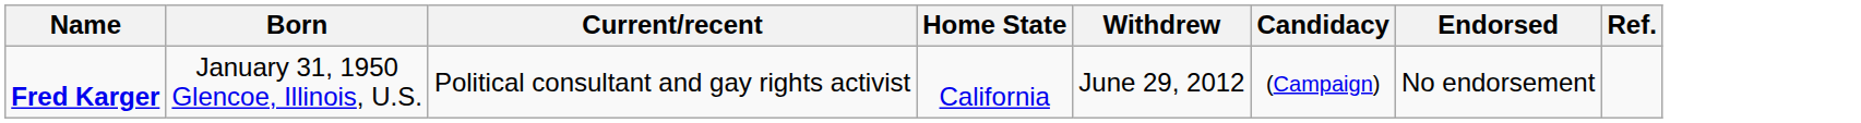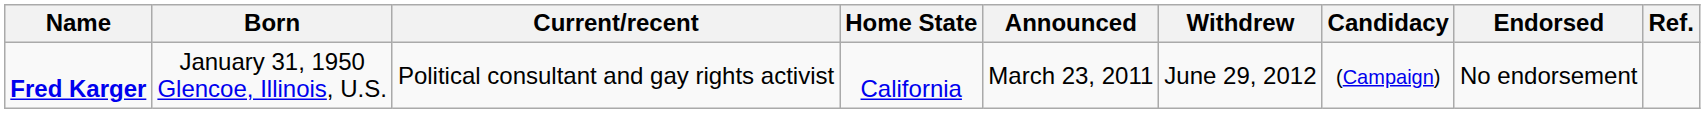+ column: Announced | March 23, 2011
